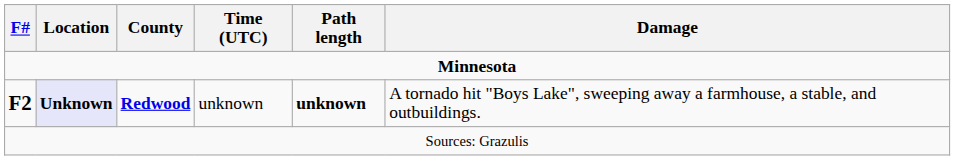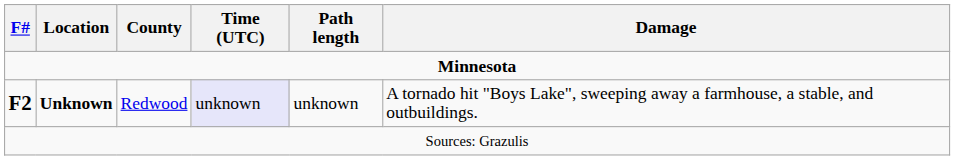F2 | Location: lavender background -> no background
F2 | County: bold -> normal
F2 | Time (UTC): no background -> lavender background
F2 | Path length: bold -> normal
